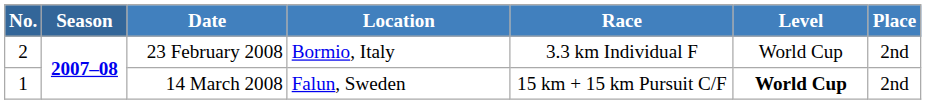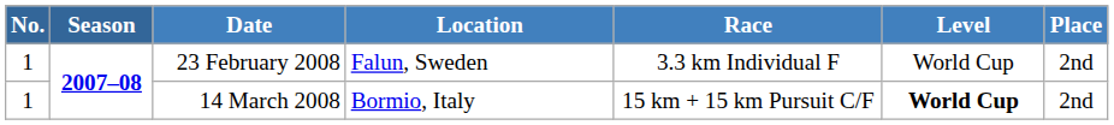23 February 2008 | No.: 2 -> 1
23 February 2008 | Location: Bormio, Italy -> Falun, Sweden
14 March 2008 | Location: Falun, Sweden -> Bormio, Italy
